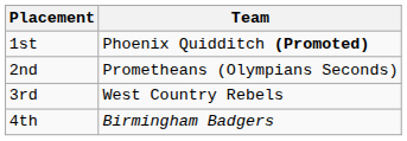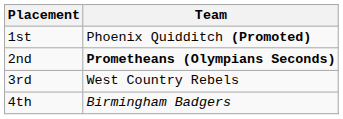2nd | Team: normal -> bold
